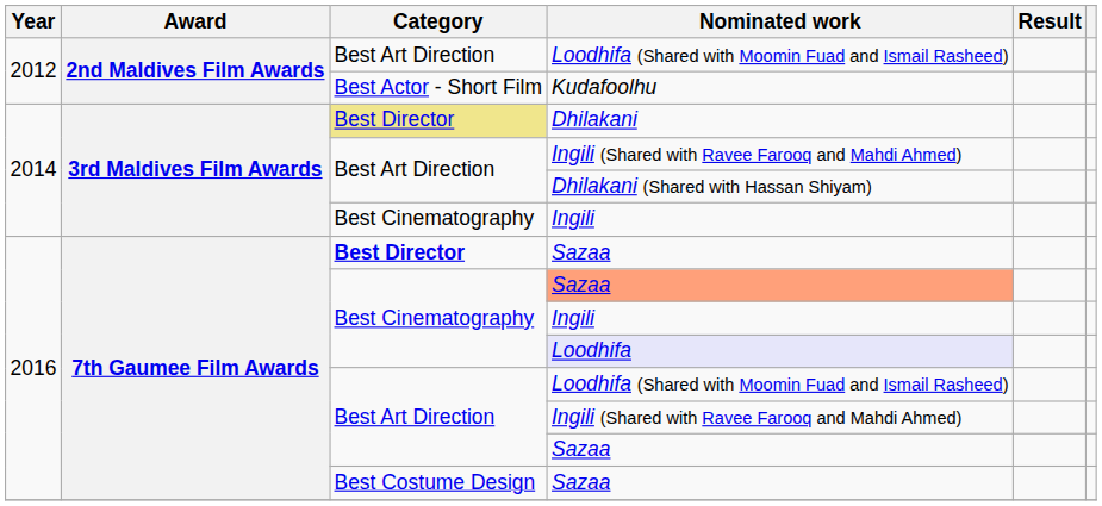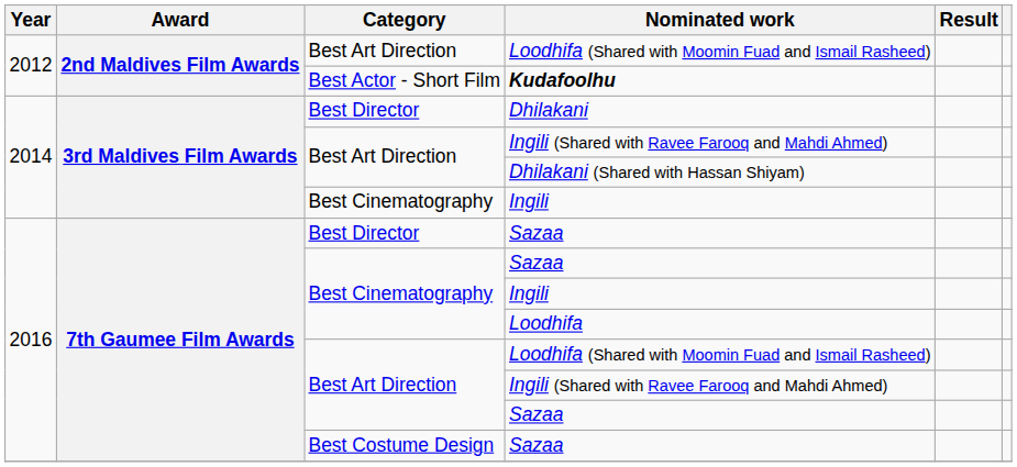Kudafoolhu | Nominated work: normal -> bold
Dhilakani | Category: khaki background -> no background
Best Director / Sazaa | Category: bold -> normal
Best Cinematography / Sazaa | Nominated work: lightsalmon background -> no background
Loodhifa | Nominated work: lavender background -> no background
